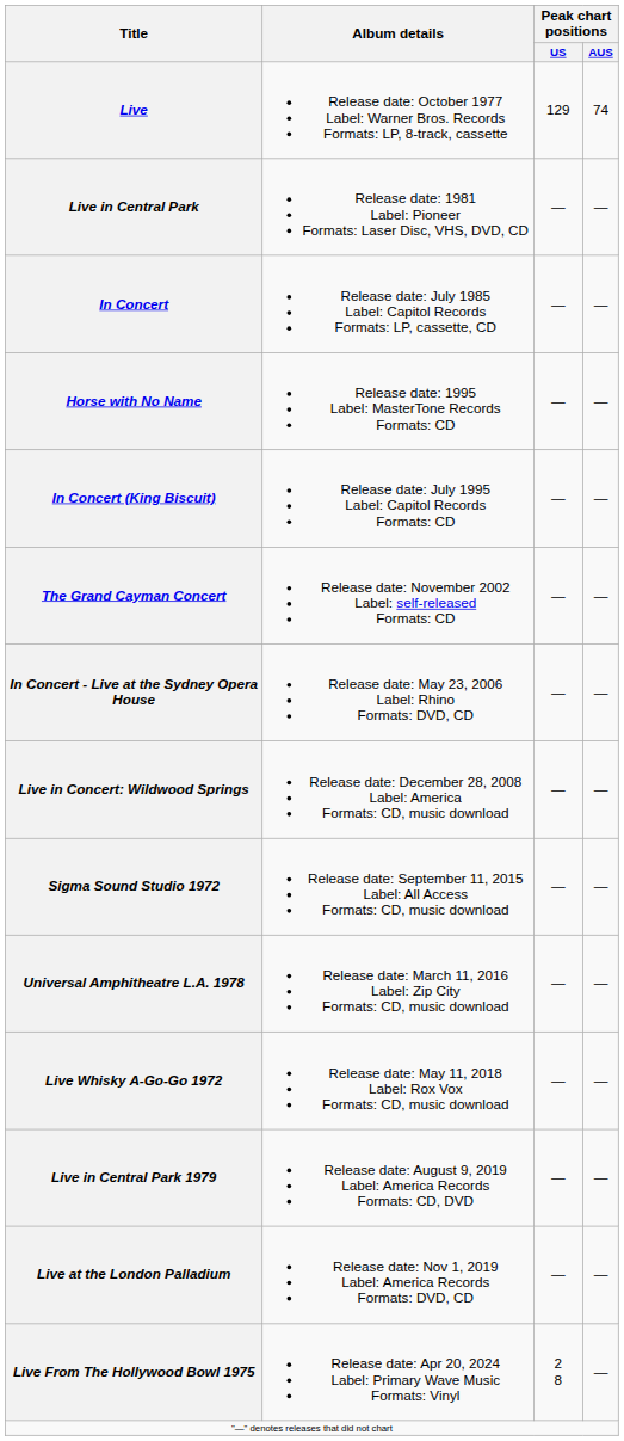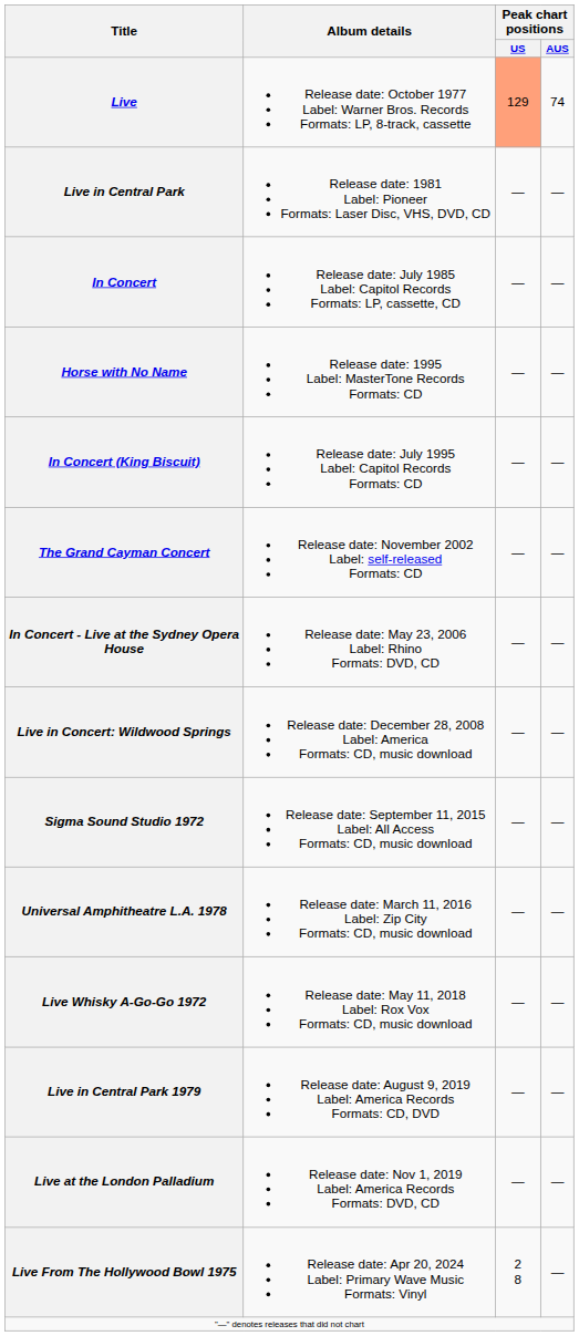Live | Peak chart positions / US: no background -> lightsalmon background
